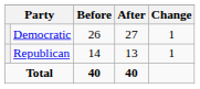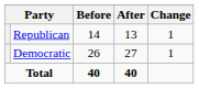rows swapped: Democratic <-> Republican
